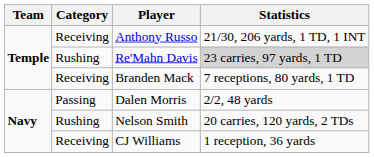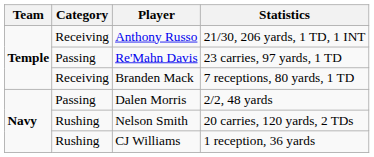Re'Mahn Davis | Category: Rushing -> Passing
Re'Mahn Davis | Statistics: lightgrey background -> no background
CJ Williams | Category: Receiving -> Rushing
